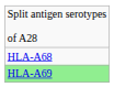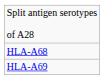row 3 | column 1: lightgreen background -> no background
